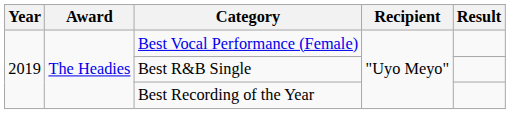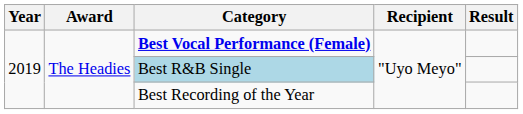Best Vocal Performance (Female) | Category: normal -> bold
Best R&B Single | Category: no background -> lightblue background
